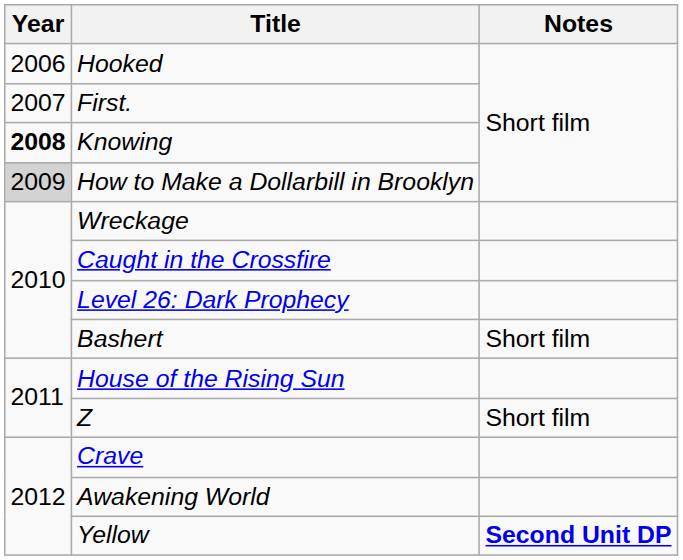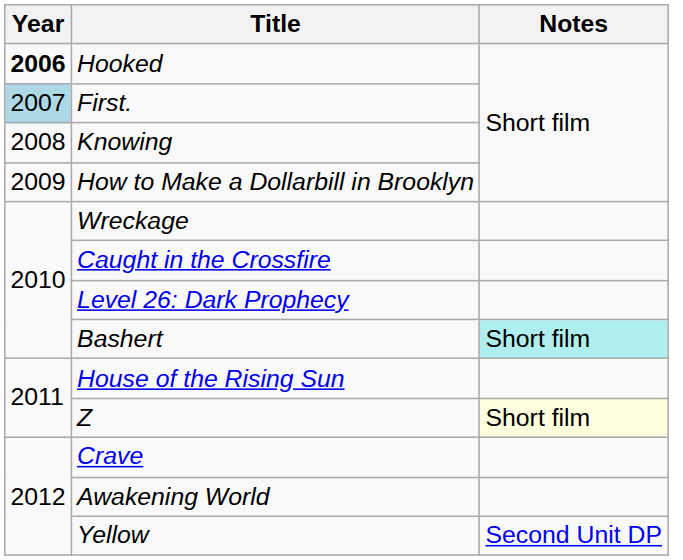Hooked | Year: normal -> bold
First. | Year: no background -> lightblue background
Knowing | Year: bold -> normal
How to Make a Dollarbill in Brooklyn | Year: lightgrey background -> no background
Bashert | Notes: no background -> paleturquoise background
Z | Notes: no background -> lightyellow background
Yellow | Notes: bold -> normal
